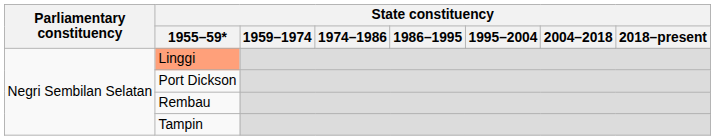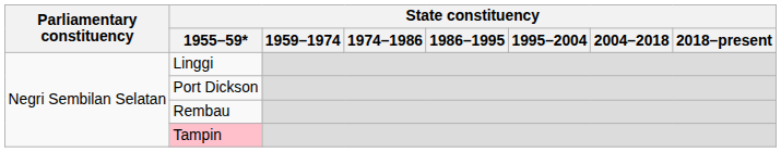Linggi | State constituency / 1955–59*: lightsalmon background -> no background
Tampin | State constituency / 1955–59*: no background -> pink background
